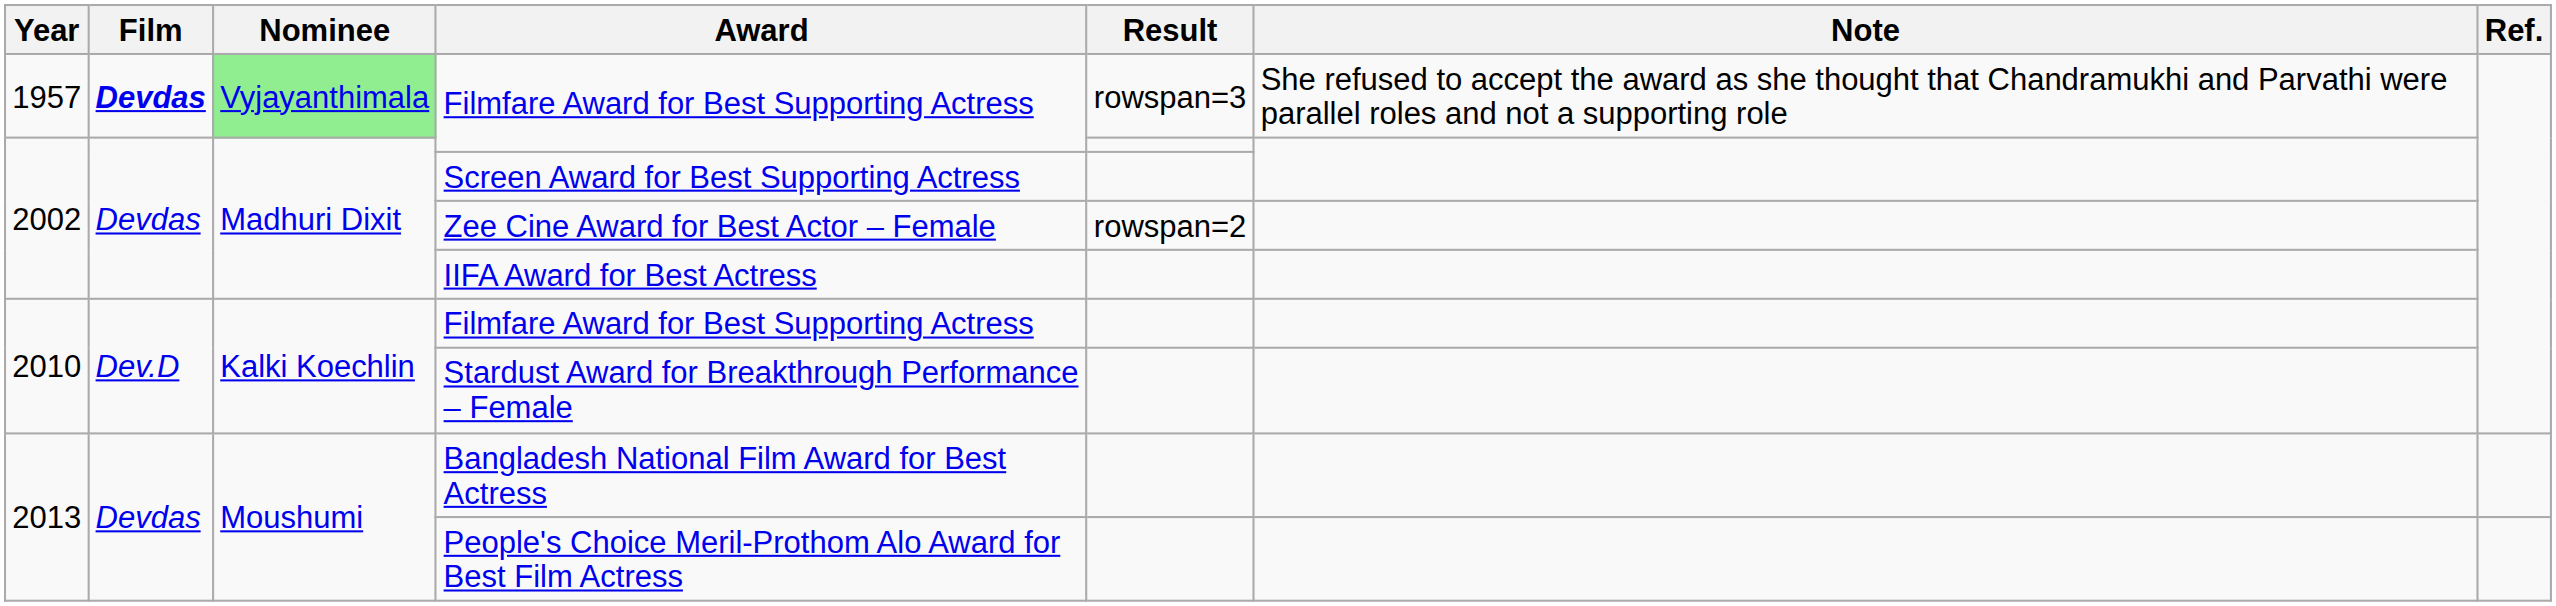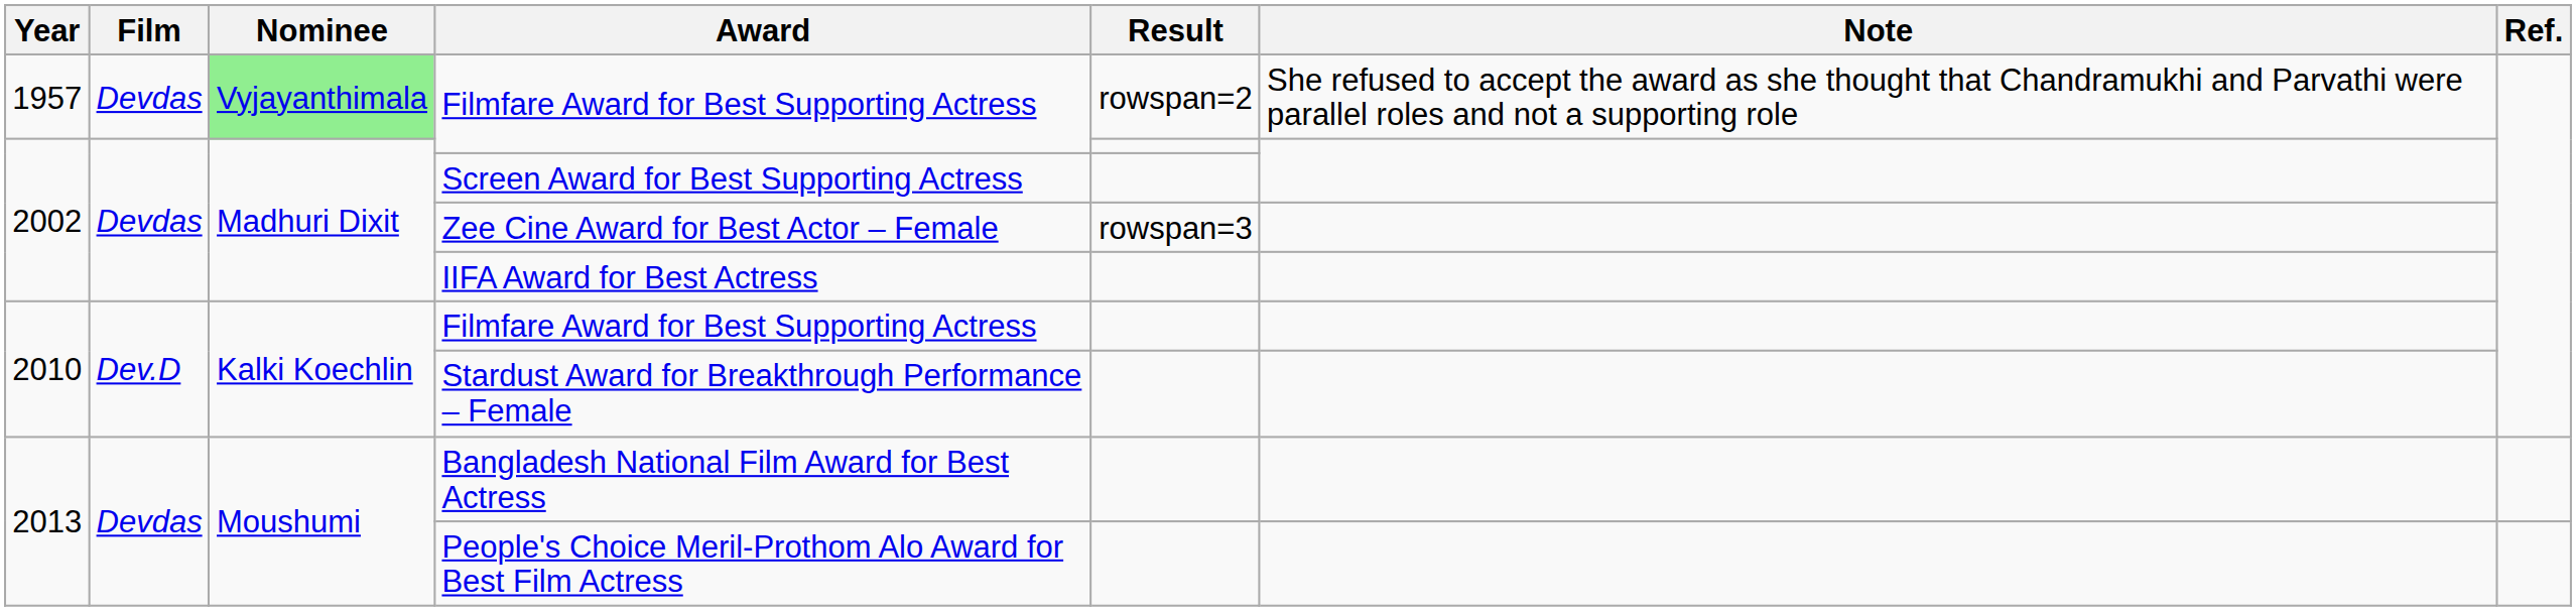1957 / Filmfare Award for Best Supporting Actress | Film: bold -> normal
1957 / Filmfare Award for Best Supporting Actress | Result: rowspan=3 -> rowspan=2
Zee Cine Award for Best Actor – Female | Result: rowspan=2 -> rowspan=3
